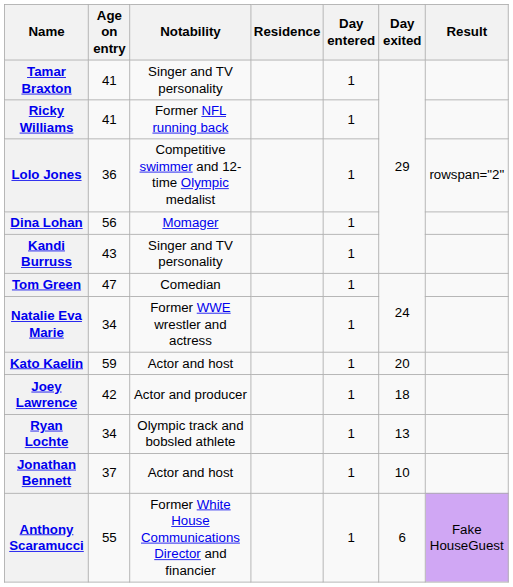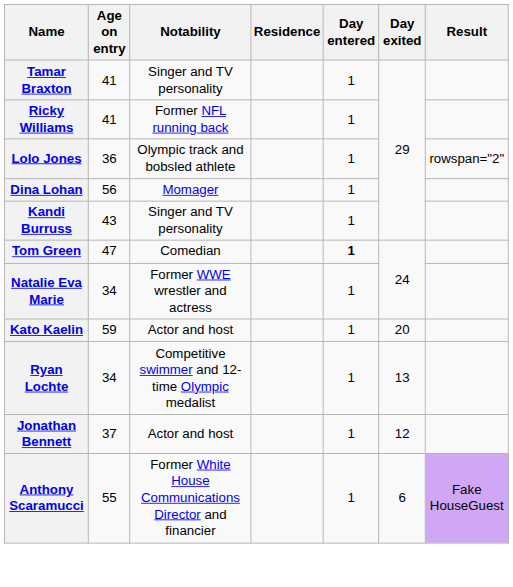Lolo Jones | Notability: Competitive swimmer and 12-time Olympic medalist -> Olympic track and bobsled athlete
Tom Green | Day entered: normal -> bold
- row: Joey Lawrence | 42 | Actor and producer | 1 | 18
Ryan Lochte | Notability: Olympic track and bobsled athlete -> Competitive swimmer and 12-time Olympic medalist
Jonathan Bennett | Day exited: 10 -> 12
